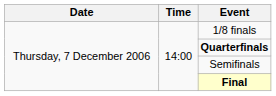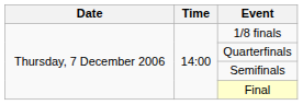Quarterfinals | Event: bold -> normal
Final | Event: bold -> normal
